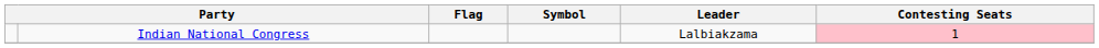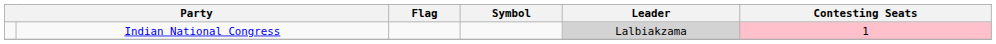Indian National Congress | Leader: no background -> lightgrey background
